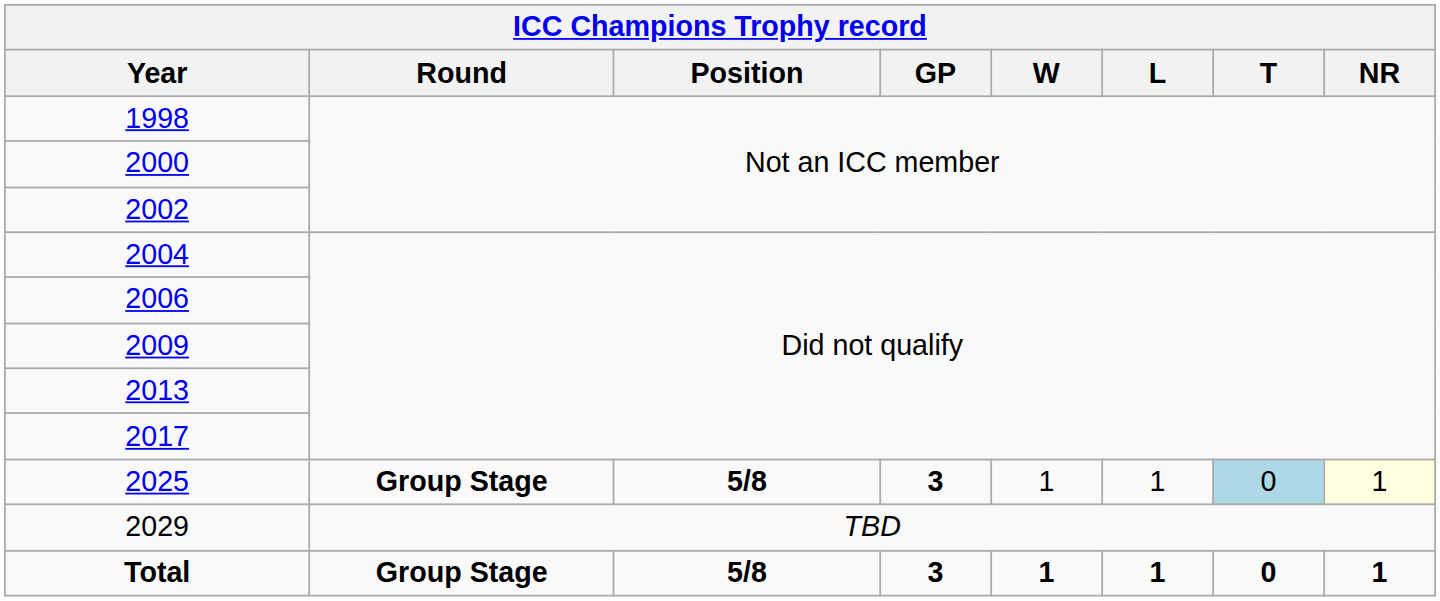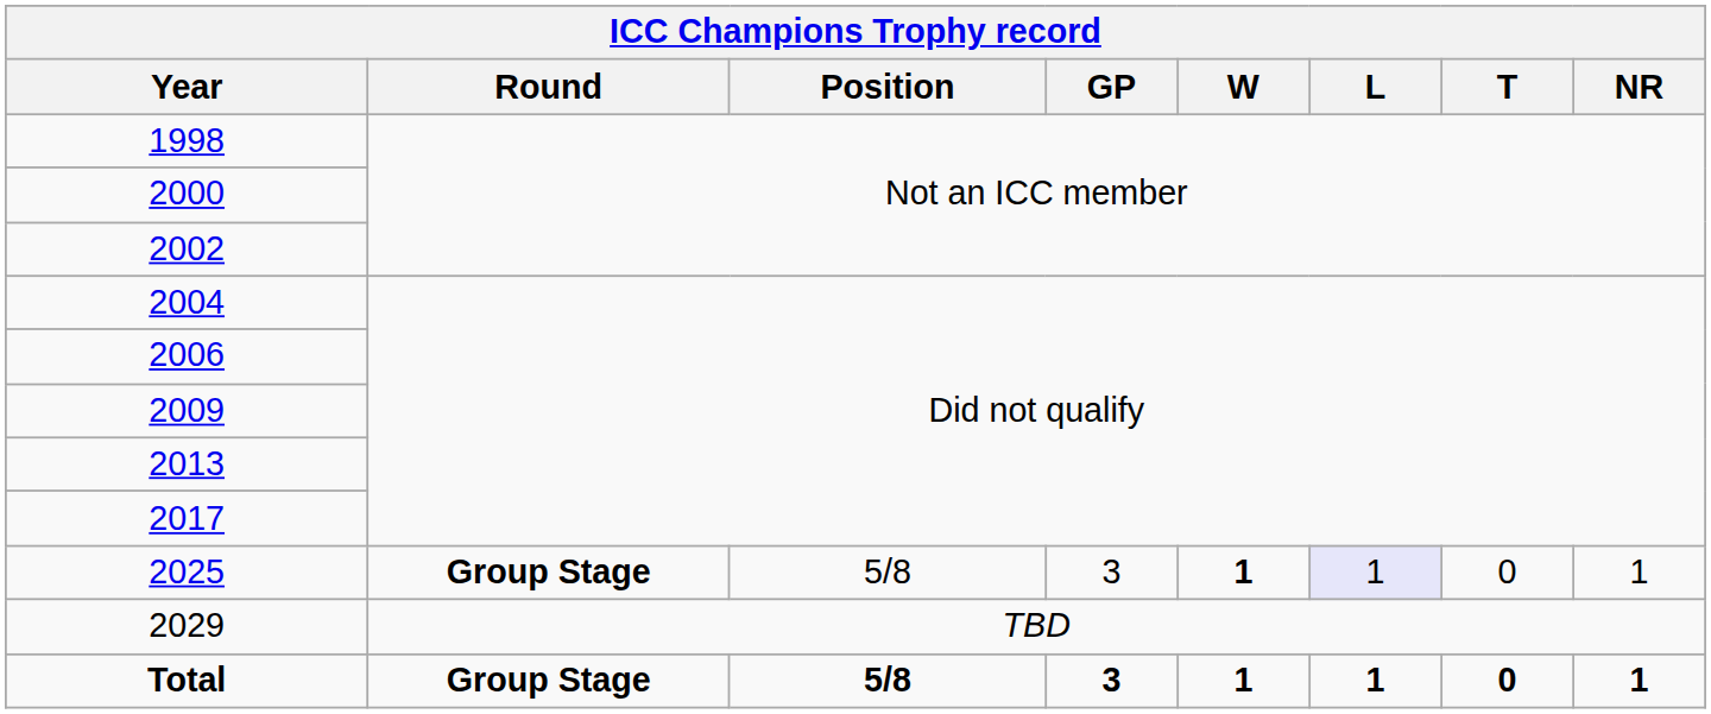2025 | Position: bold -> normal
2025 | GP: bold -> normal
2025 | W: normal -> bold
2025 | L: no background -> lavender background
2025 | T: lightblue background -> no background
2025 | NR: lightyellow background -> no background
